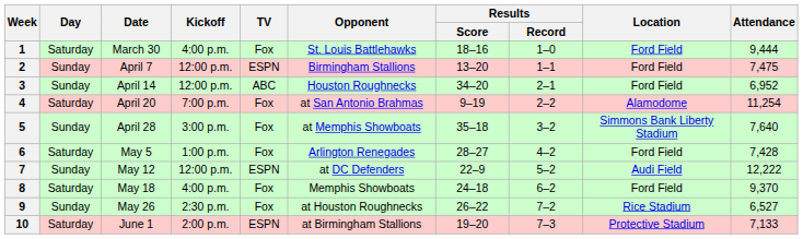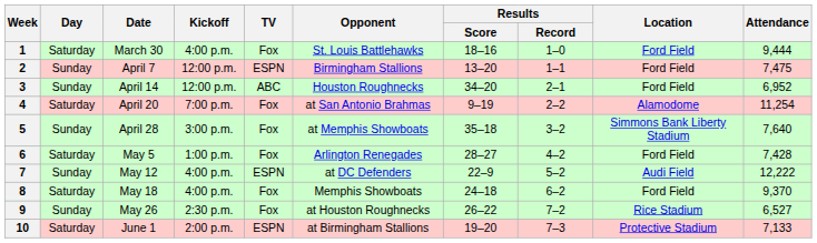7 | Kickoff: 12:00 p.m. -> 4:00 p.m.
